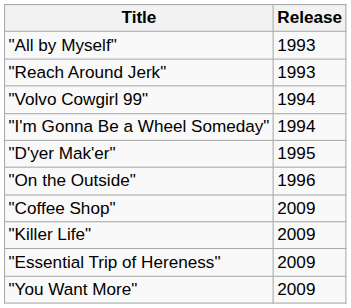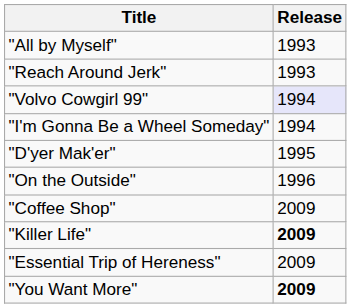"Volvo Cowgirl 99" | Release: no background -> lavender background
"Killer Life" | Release: normal -> bold
"You Want More" | Release: normal -> bold
